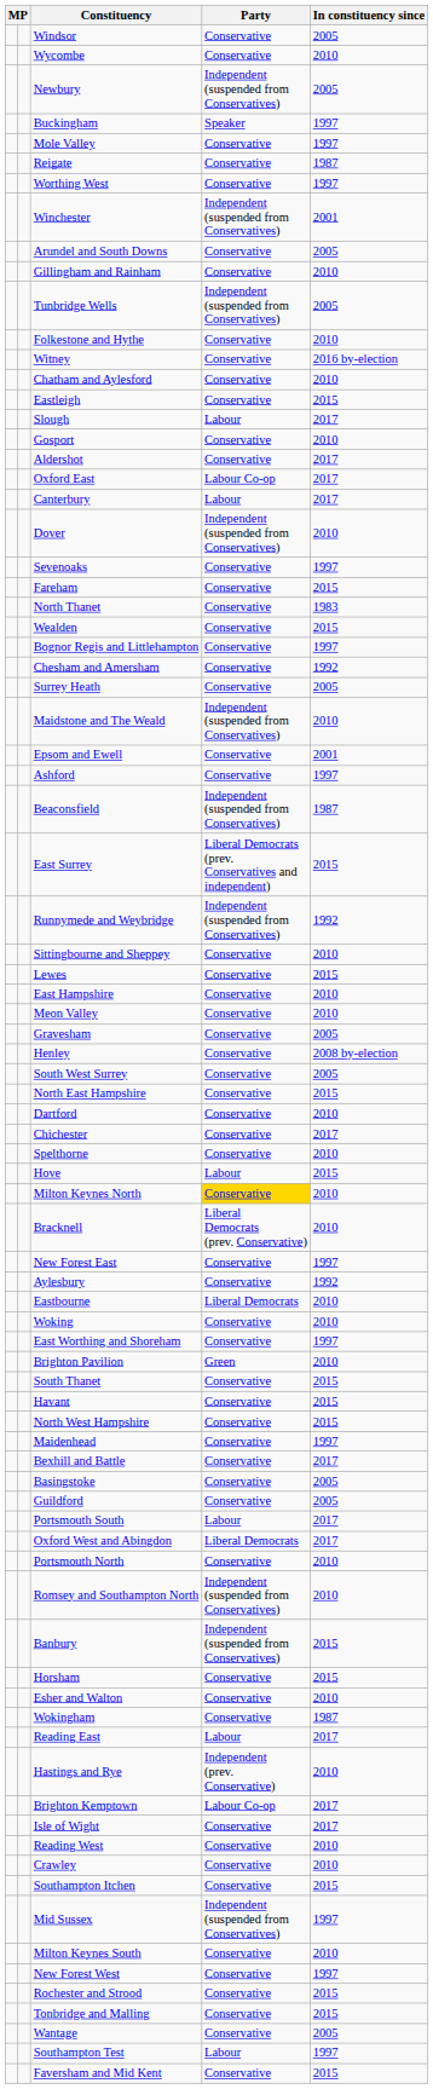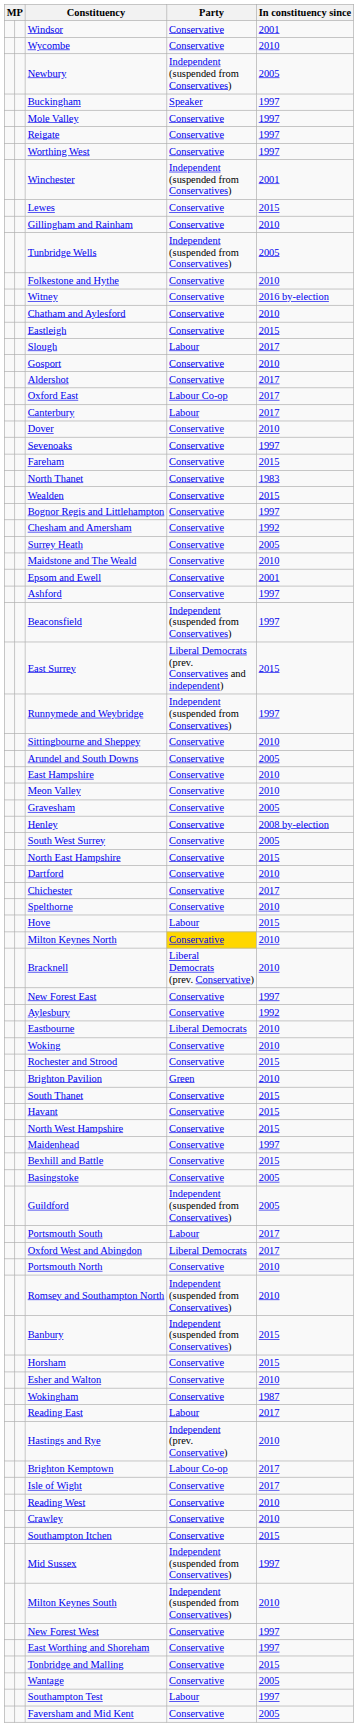Windsor | In constituency since: 2005 -> 2001
Reigate | In constituency since: 1987 -> 1997
rows swapped: Lewes <-> Arundel and South Downs
Dover | Party: Independent (suspended from Conservatives) -> Conservative
Maidstone and The Weald | Party: Independent (suspended from Conservatives) -> Conservative
Beaconsfield | In constituency since: 1987 -> 1997
Runnymede and Weybridge | In constituency since: 1992 -> 1997
rows swapped: East Worthing and Shoreham <-> Rochester and Strood
Bexhill and Battle | In constituency since: 2017 -> 2015
Guildford | Party: Conservative -> Independent (suspended from Conservatives)
Milton Keynes South | Party: Conservative -> Independent (suspended from Conservatives)
Faversham and Mid Kent | In constituency since: 2015 -> 2005
